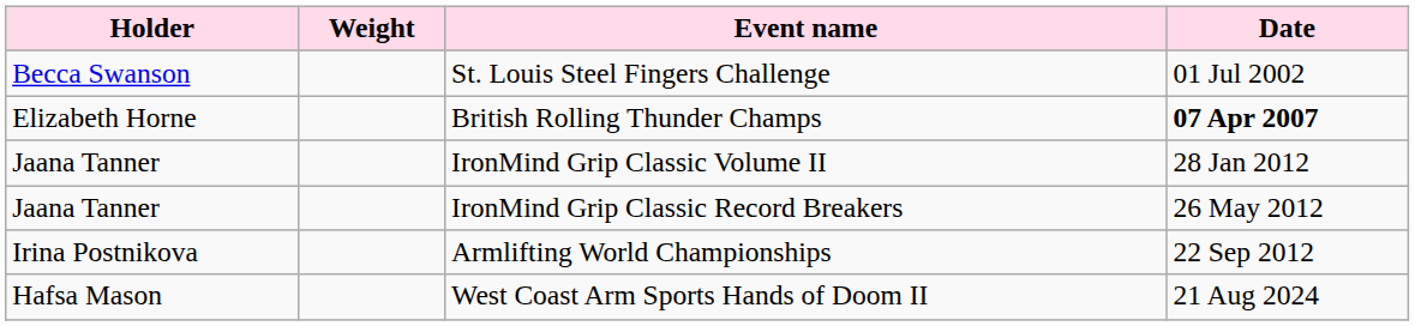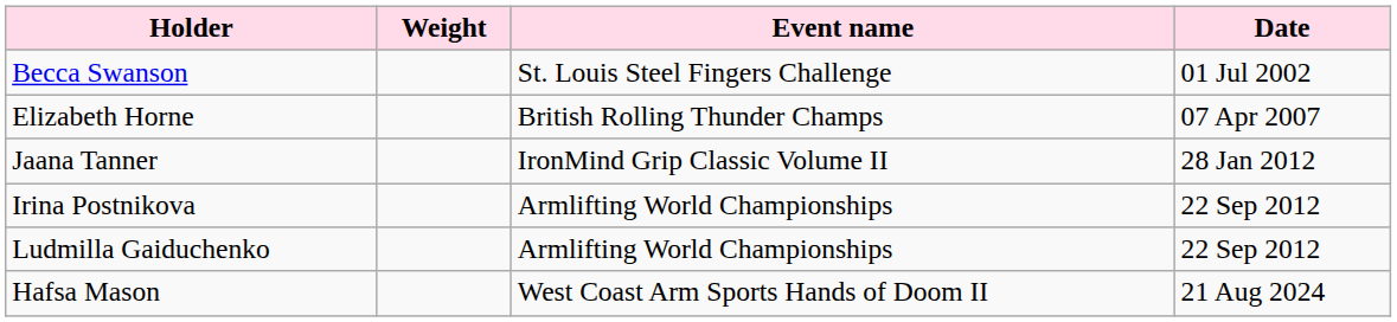Elizabeth Horne | Date: bold -> normal
- row: Jaana Tanner | IronMind Grip Classic Record Breakers | 26 May 2012
+ row: Ludmilla Gaiduchenko | Armlifting World Championships | 22 Sep 2012
